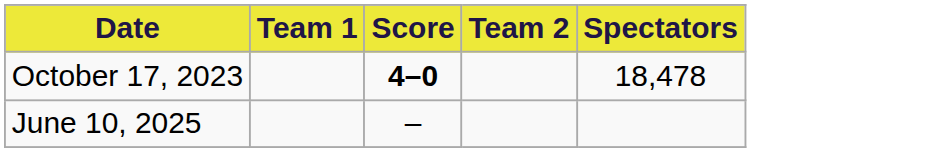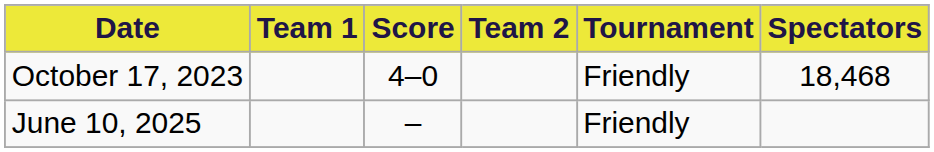+ column: Tournament | Friendly | Friendly
October 17, 2023 | Score: bold -> normal
October 17, 2023 | Spectators: 18,478 -> 18,468
